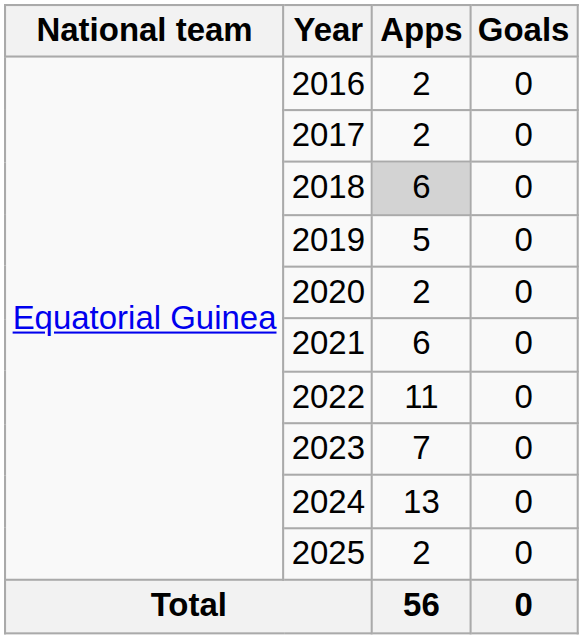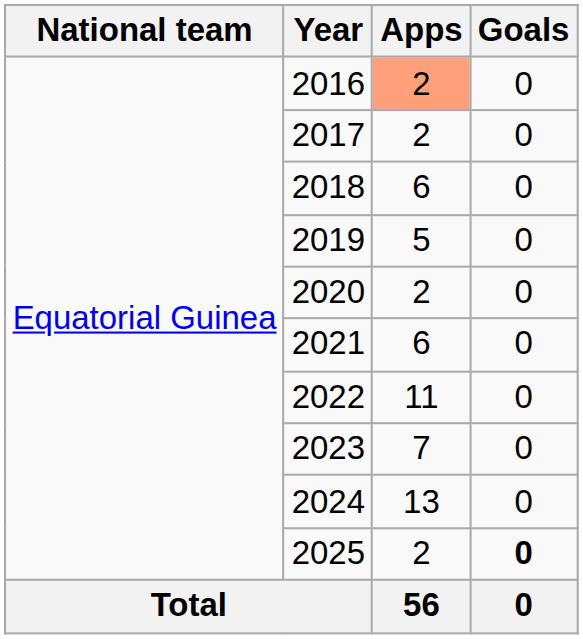2016 | Apps: no background -> lightsalmon background
2018 | Apps: lightgrey background -> no background
2025 | Goals: normal -> bold
